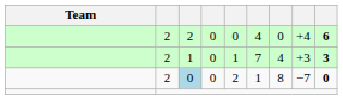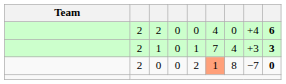row 4 | column 3: lightblue background -> no background
row 4 | column 6: no background -> lightsalmon background
